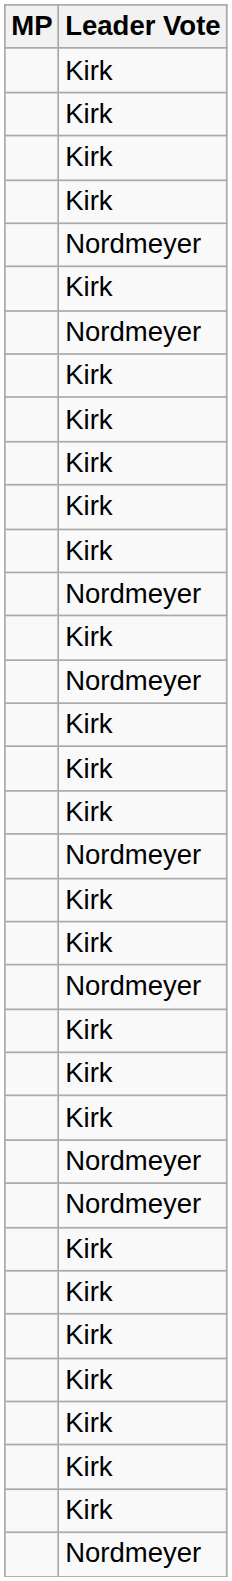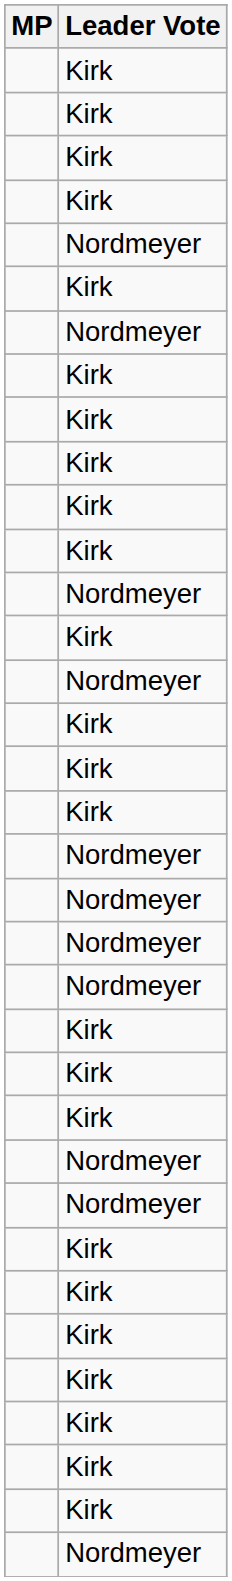row 21 | Leader Vote: Kirk -> Nordmeyer
row 22 | Leader Vote: Kirk -> Nordmeyer
